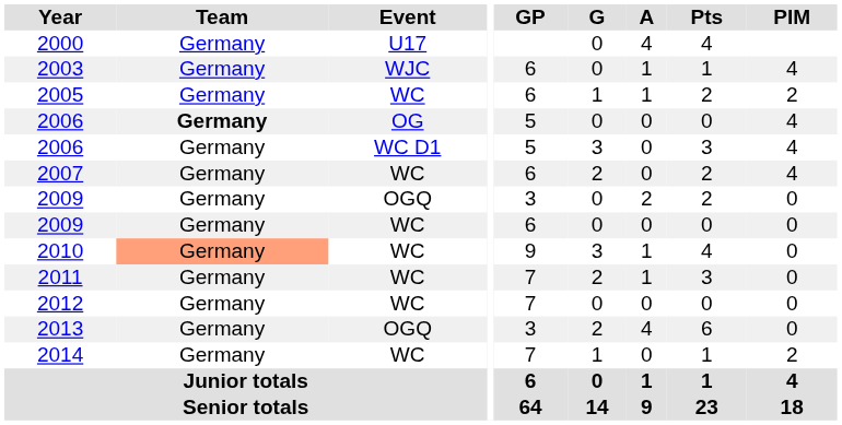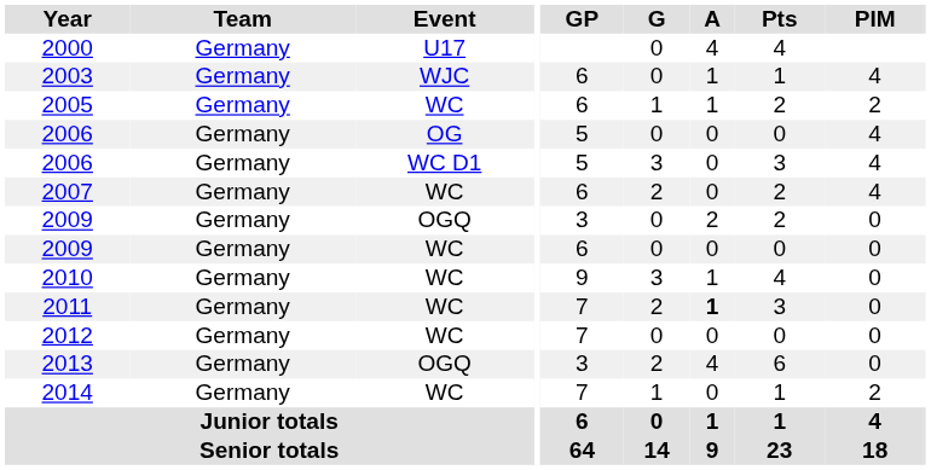2006 / OG | Team: bold -> normal
2010 | Team: lightsalmon background -> no background
2011 | A: normal -> bold
